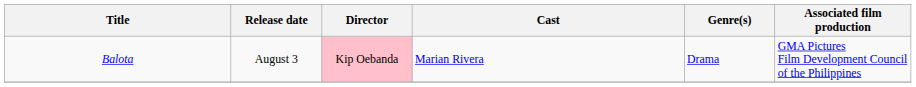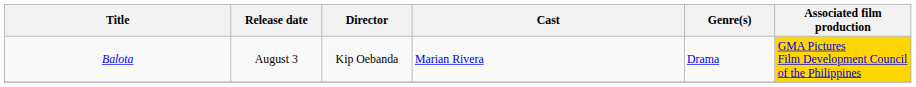Balota | Director: pink background -> no background
Balota | Associated film production: no background -> gold background
